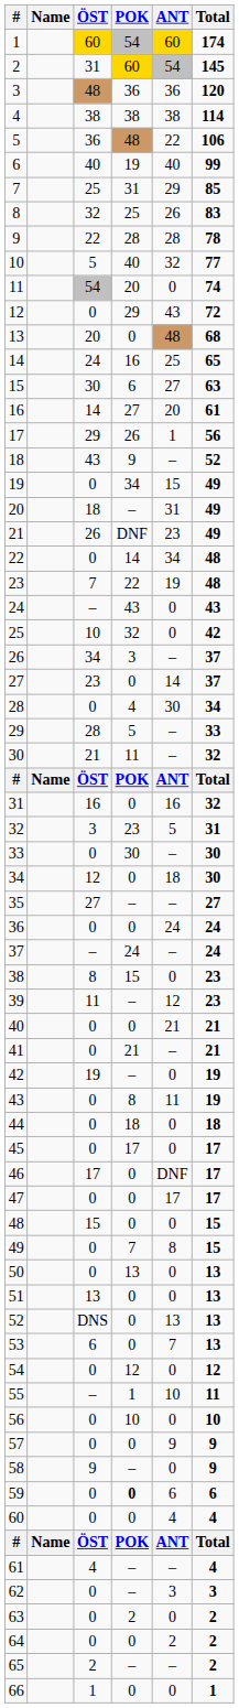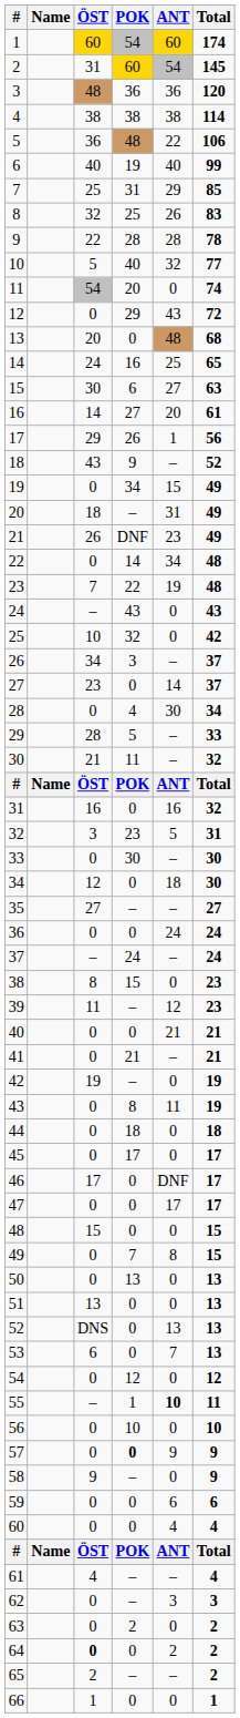55 | ANT: normal -> bold
57 | POK: normal -> bold
59 | POK: bold -> normal
64 | ÖST: normal -> bold
